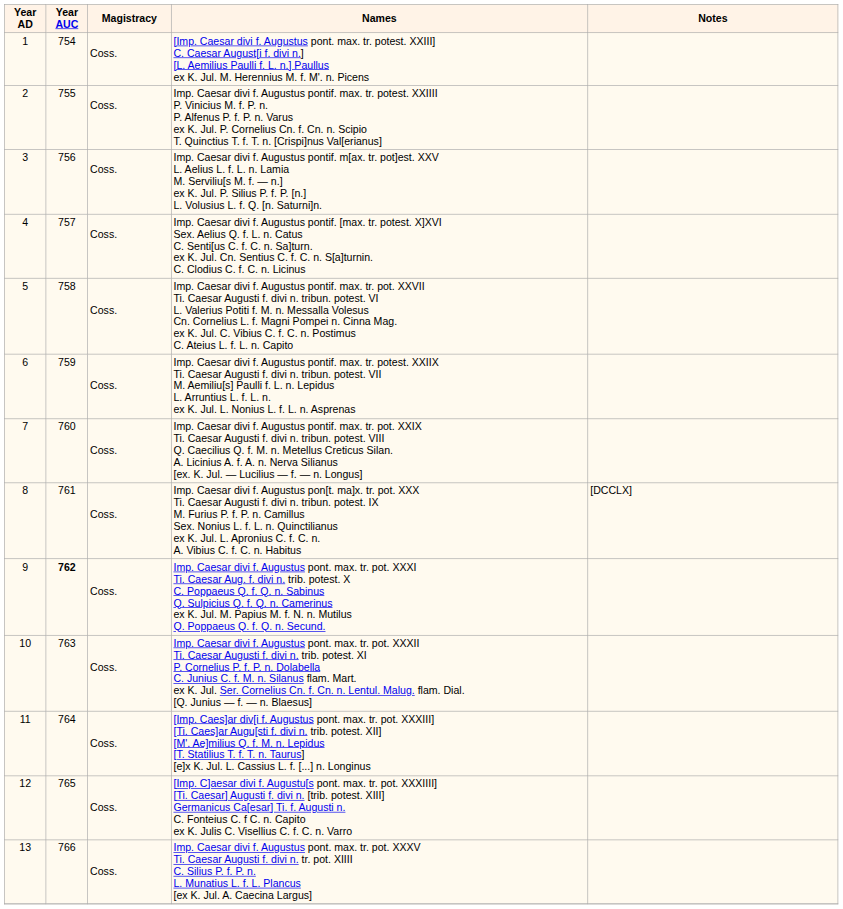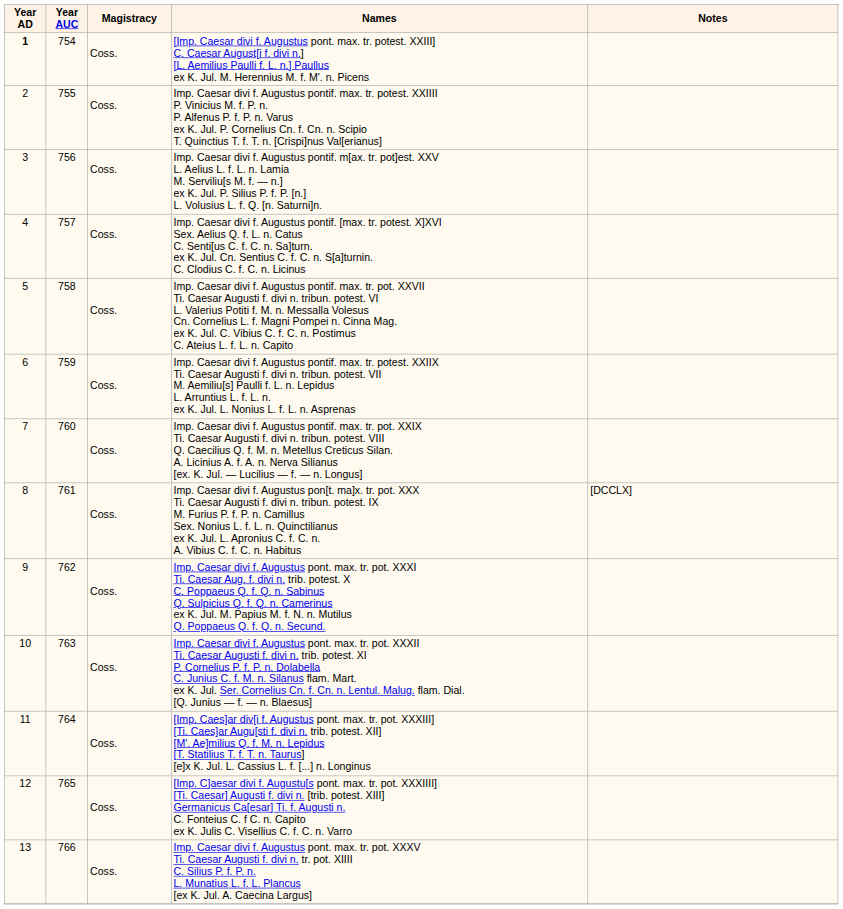row 2 | Year AD: normal -> bold
row 10 | Year AUC: bold -> normal
